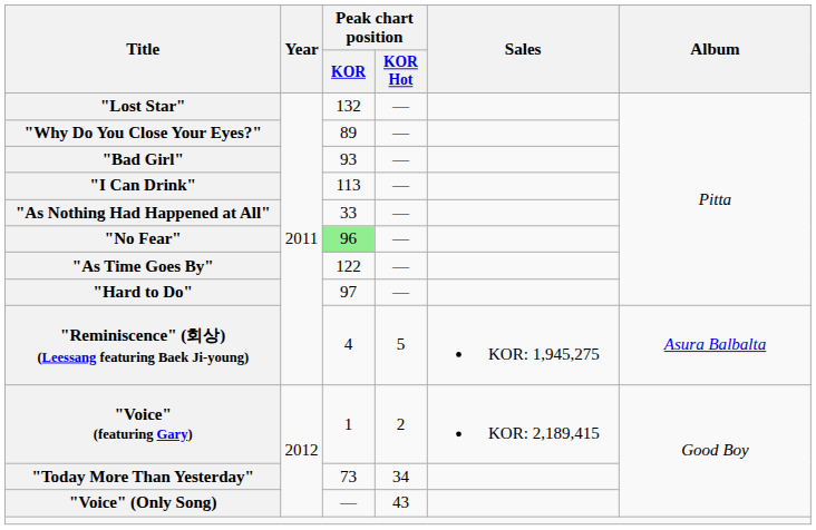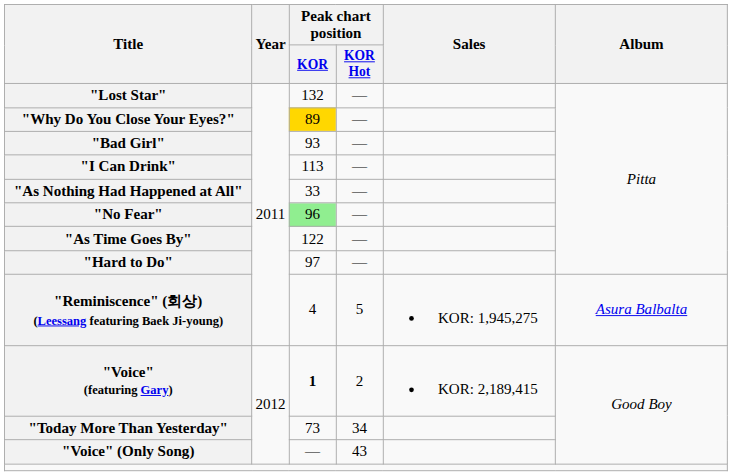"Why Do You Close Your Eyes?" | Peak chart position / KOR: no background -> gold background
"Voice" (featuring Gary) | Peak chart position / KOR: normal -> bold
